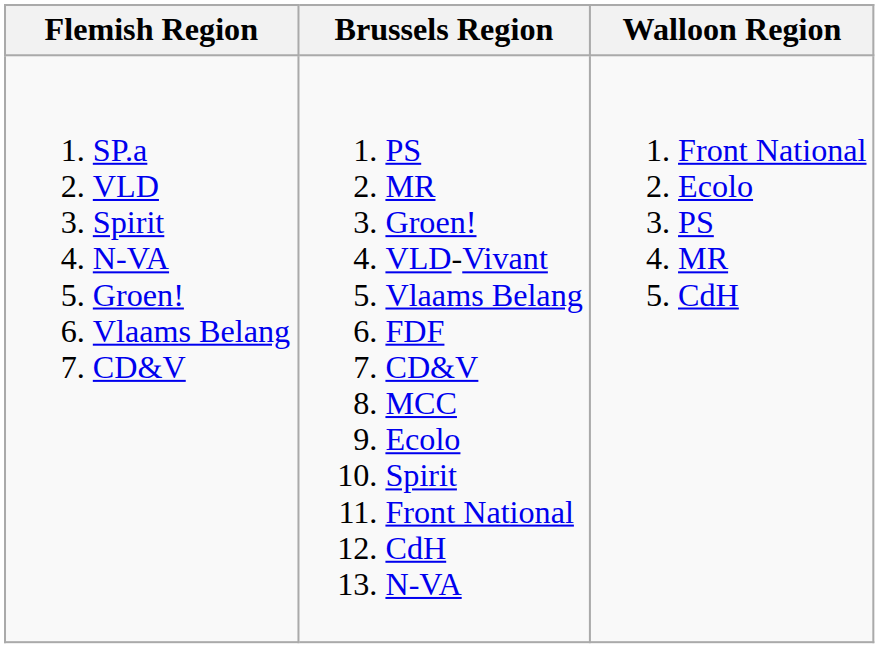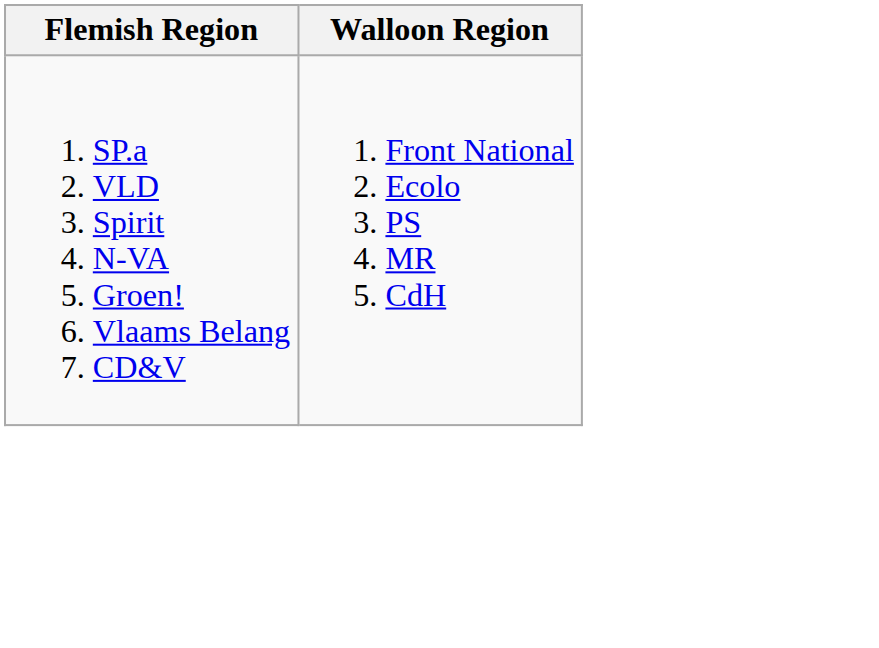- column: Brussels Region | PS MR Groen! VLD-Vivant Vlaams Belang FDF CD&V MCC Ecolo Spirit Front National CdH N-VA
